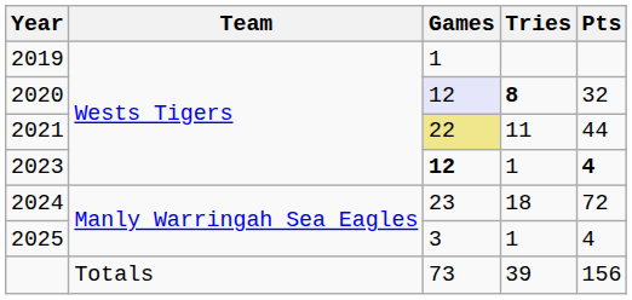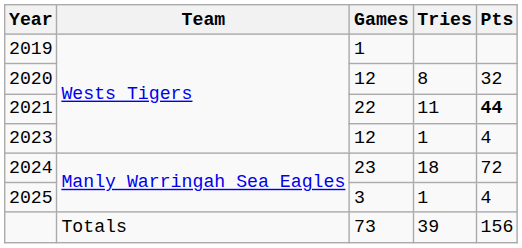2020 | Games: lavender background -> no background
2020 | Tries: bold -> normal
2021 | Games: khaki background -> no background
2021 | Pts: normal -> bold
2023 | Games: bold -> normal
2023 | Pts: bold -> normal
